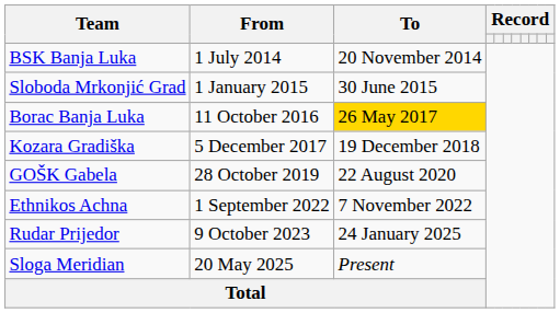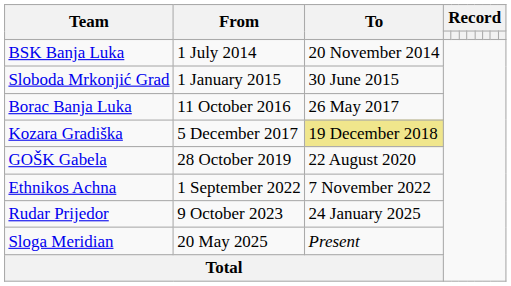Borac Banja Luka | To: gold background -> no background
Kozara Gradiška | To: no background -> khaki background
